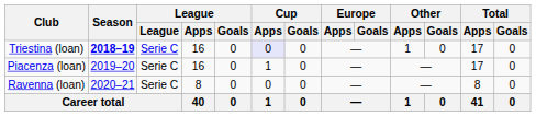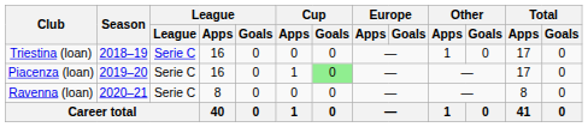Triestina (loan) | Season: bold -> normal
Triestina (loan) | Cup / Apps: lavender background -> no background
Piacenza (loan) | Cup / Goals: no background -> lightgreen background
